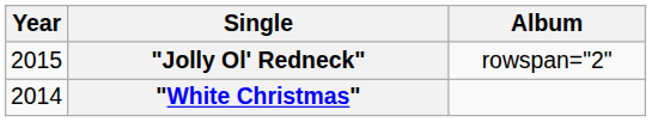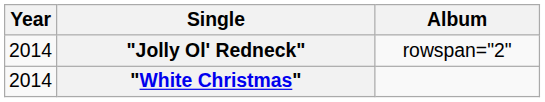"Jolly Ol' Redneck" | Year: 2015 -> 2014
